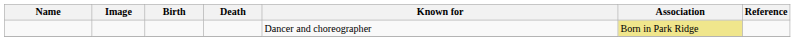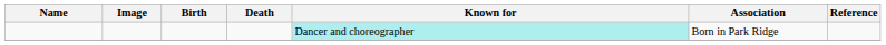row 2 | Known for: no background -> paleturquoise background
row 2 | Association: khaki background -> no background
